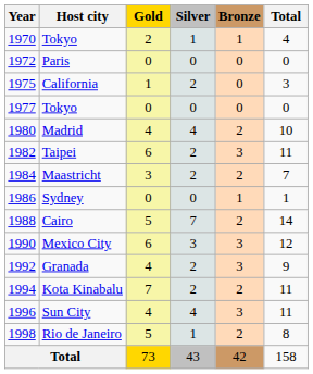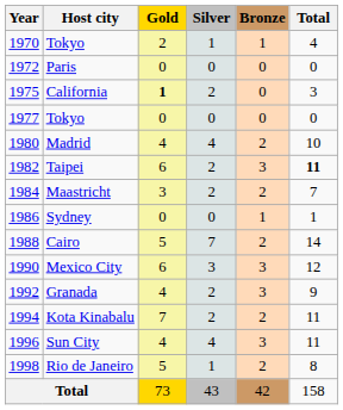California | Gold: normal -> bold
Taipei | Total: normal -> bold
